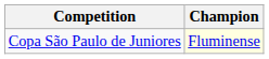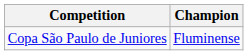Copa São Paulo de Juniores | Champion: lightyellow background -> no background
